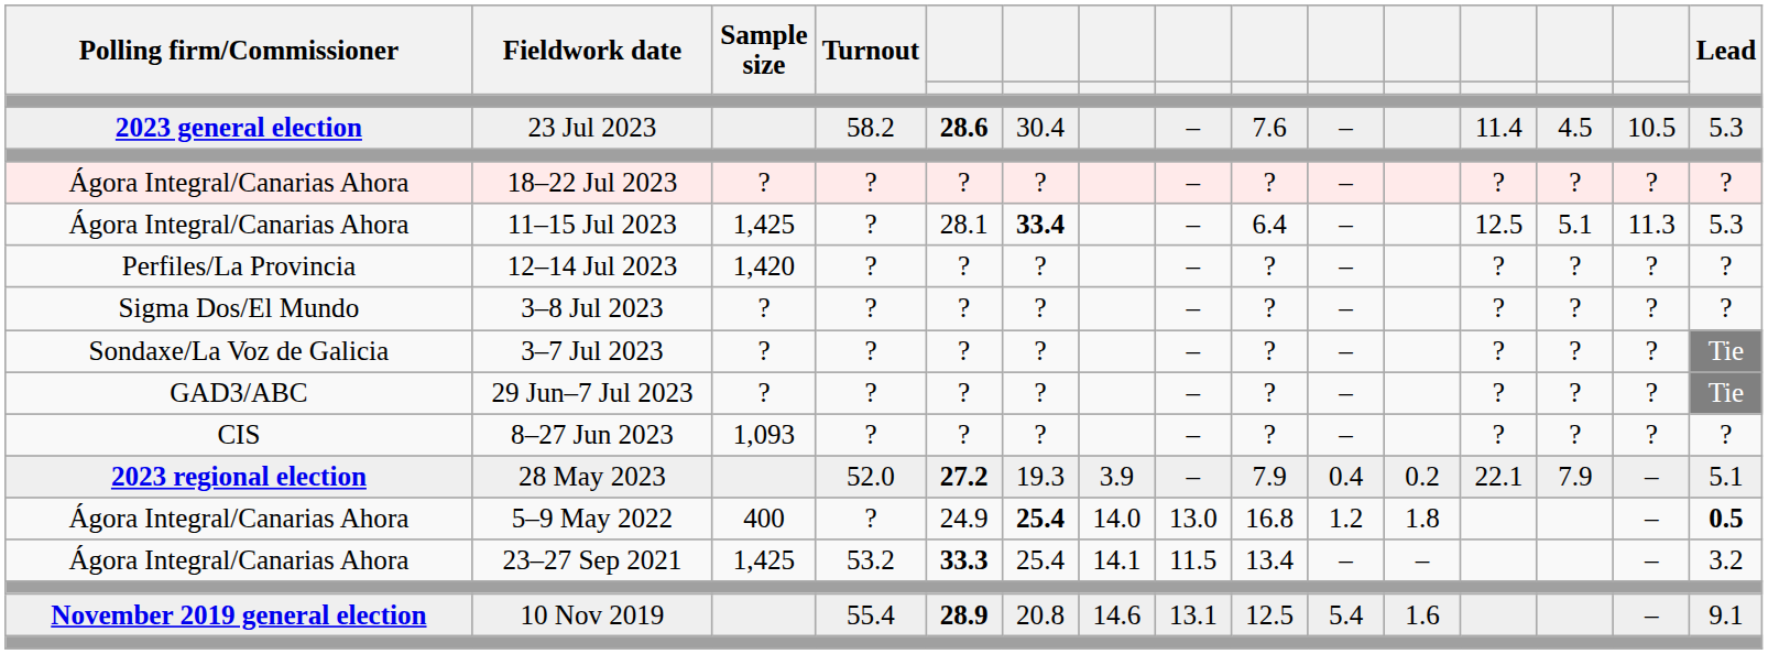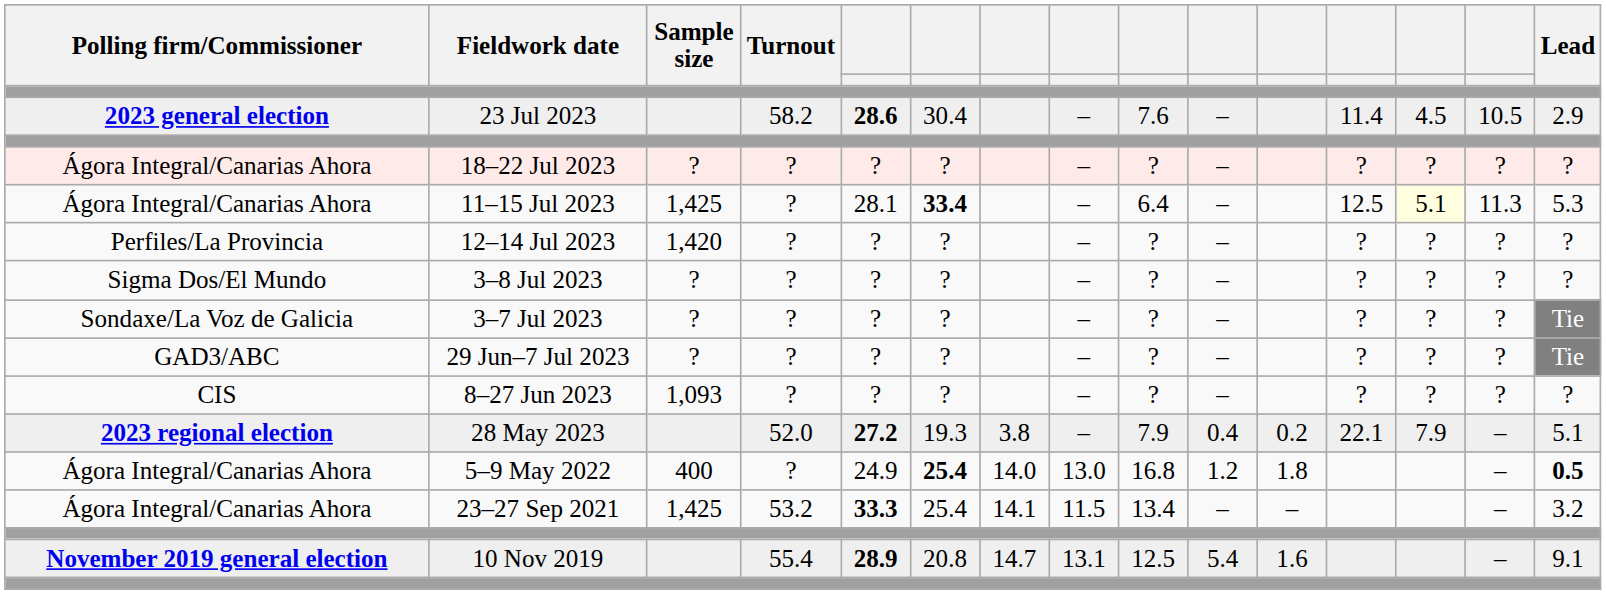23 Jul 2023 | Lead: 5.3 -> 2.9
11–15 Jul 2023 | column 13: no background -> lightyellow background
28 May 2023 | column 7: 3.9 -> 3.8
10 Nov 2019 | column 7: 14.6 -> 14.7
